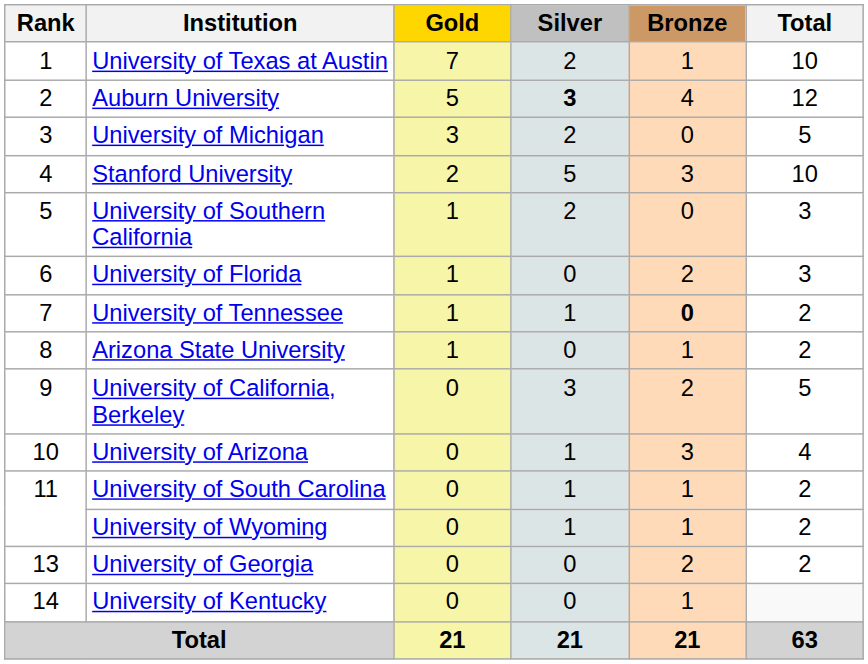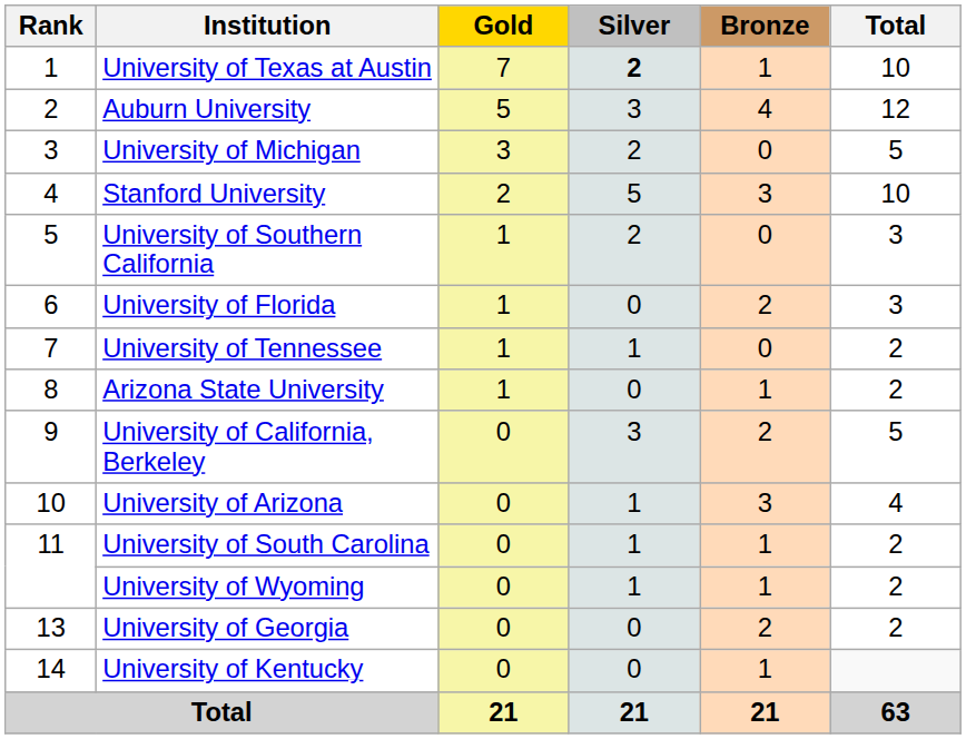University of Texas at Austin | Silver: normal -> bold
Auburn University | Silver: bold -> normal
University of Tennessee | Bronze: bold -> normal
